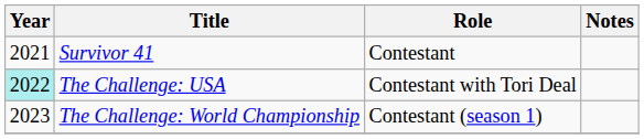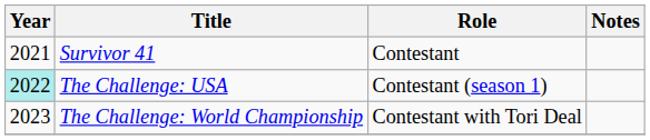The Challenge: USA | Role: Contestant with Tori Deal -> Contestant (season 1)
The Challenge: World Championship | Role: Contestant (season 1) -> Contestant with Tori Deal
